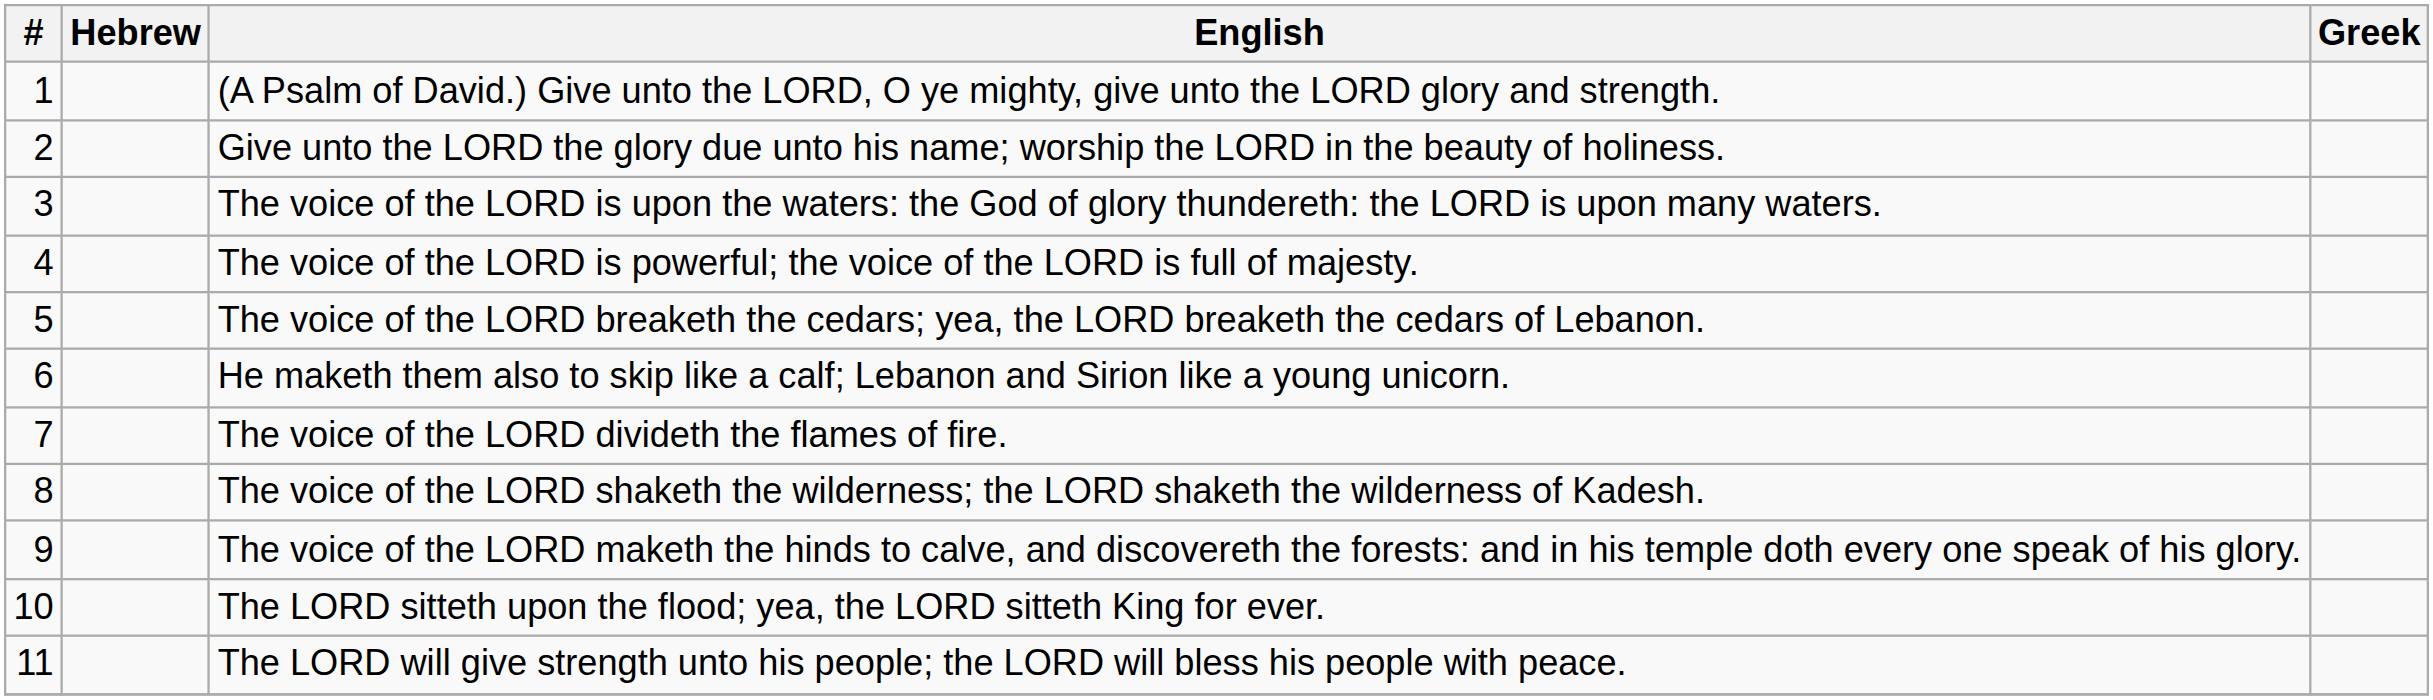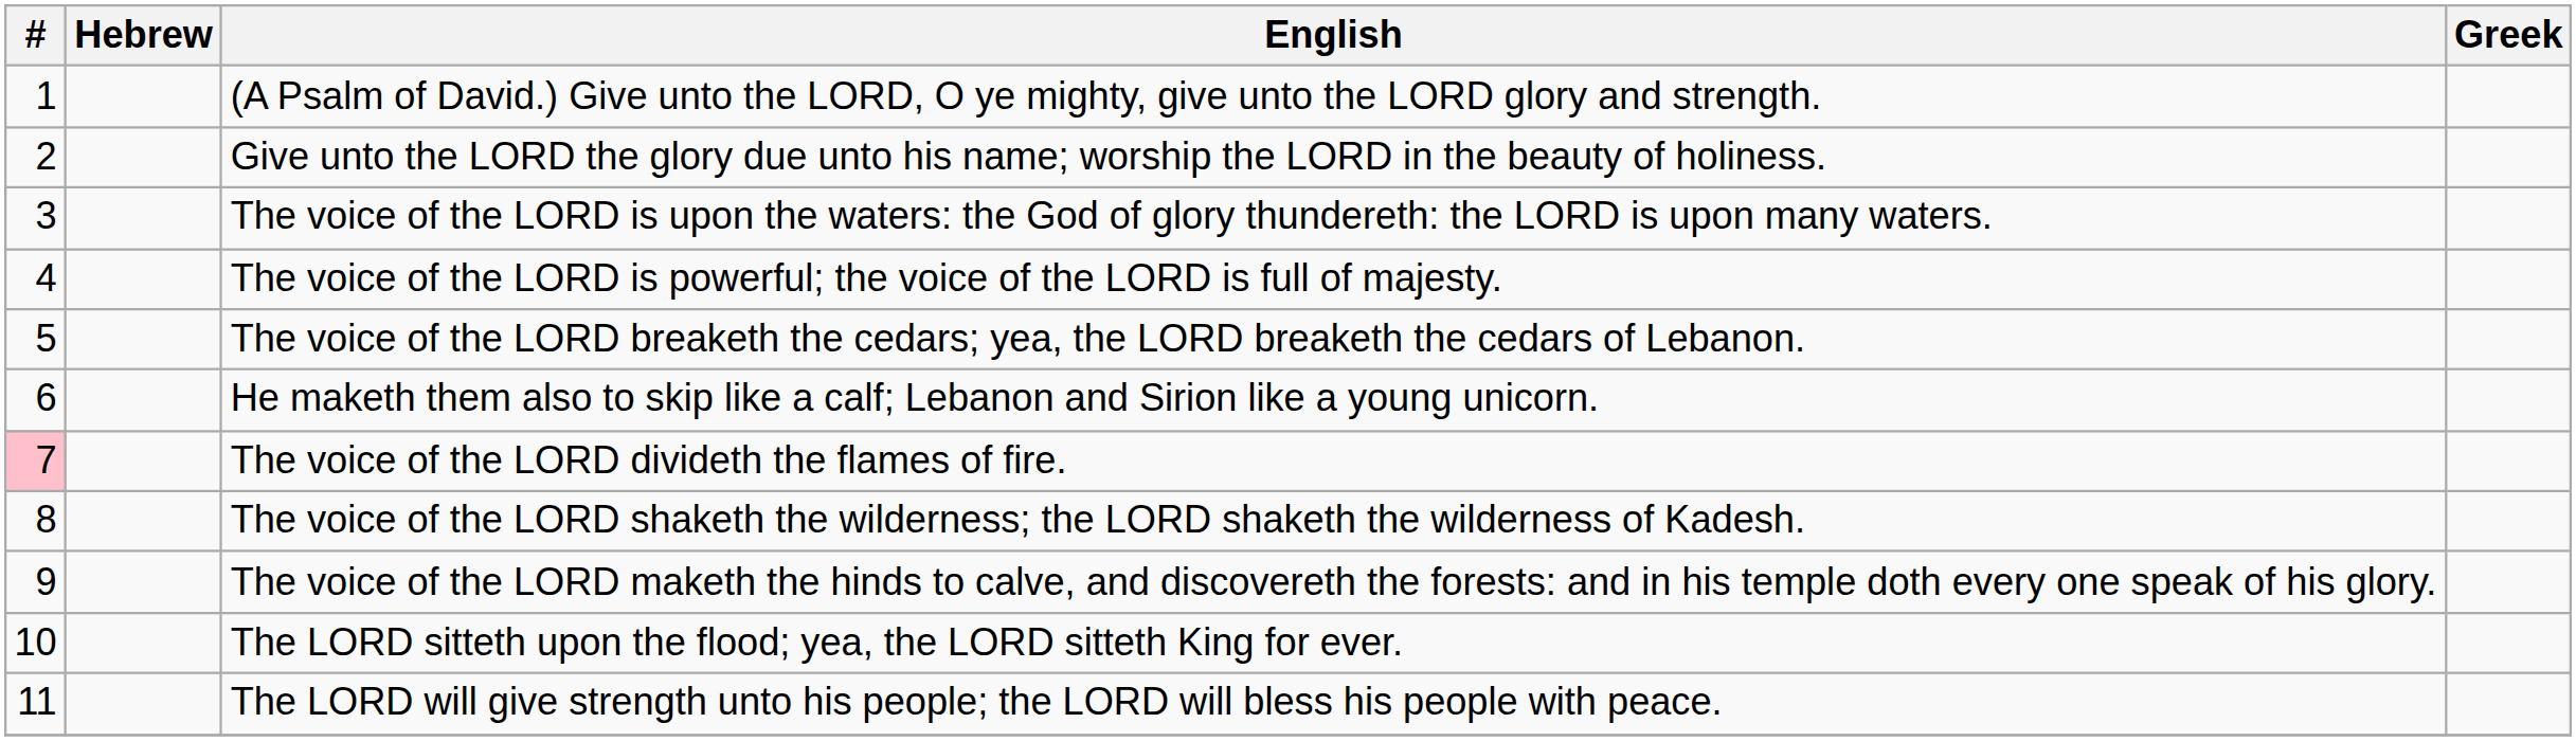The voice of the LORD divideth the flames of fire. | #: no background -> pink background
